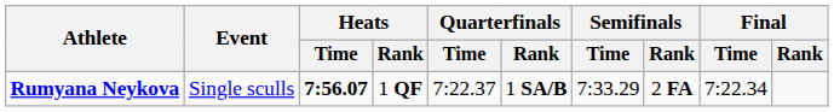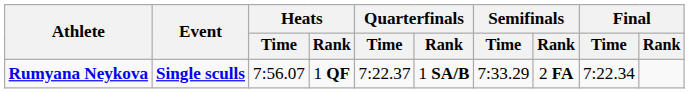Rumyana Neykova | Event: normal -> bold
Rumyana Neykova | Heats / Time: bold -> normal
